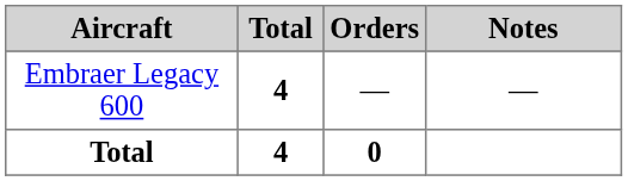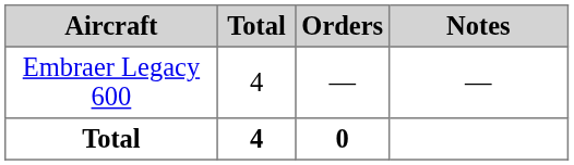Embraer Legacy 600 | Total: bold -> normal
